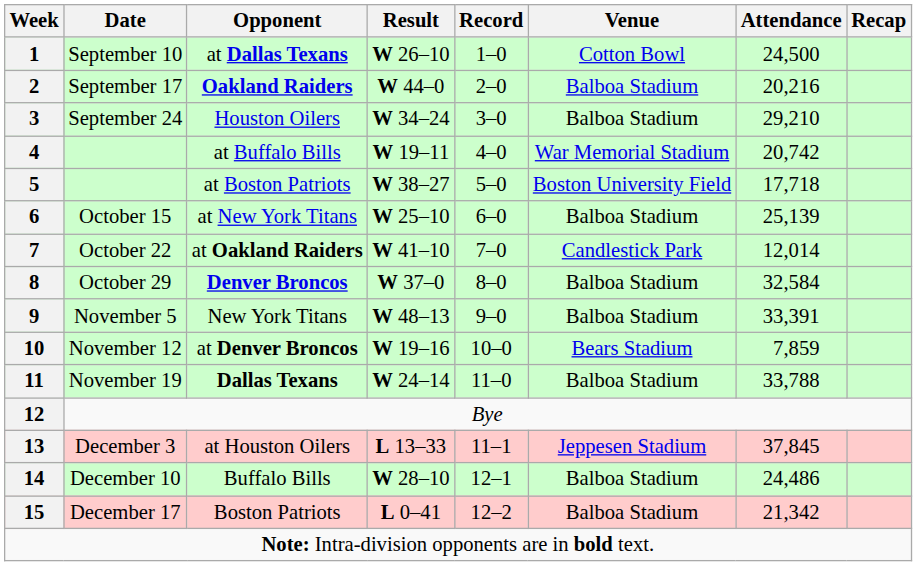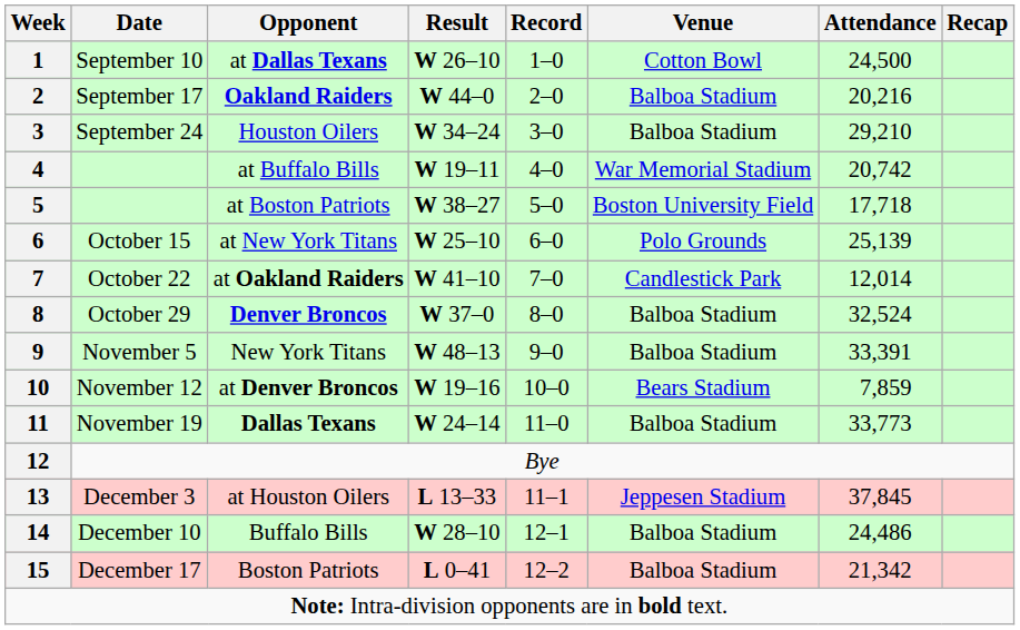6 | Venue: Balboa Stadium -> Polo Grounds
8 | Attendance: 32,584 -> 32,524
11 | Attendance: 33,788 -> 33,773
